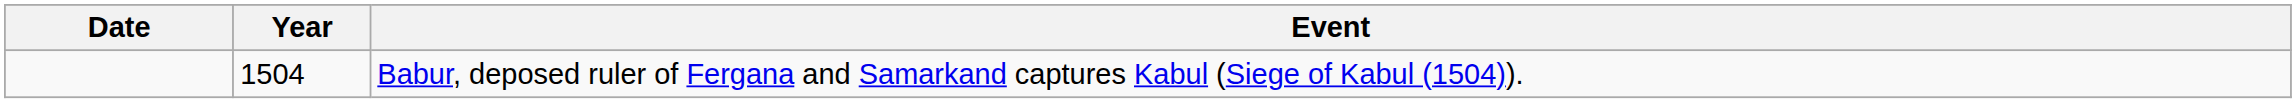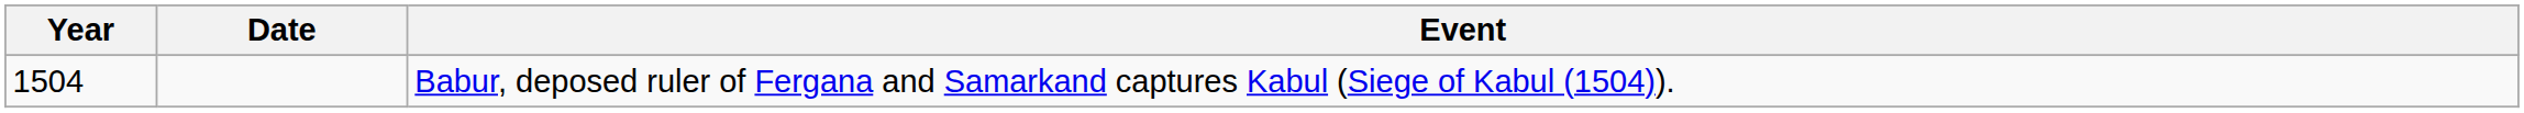columns swapped: Year <-> Date
